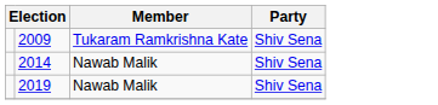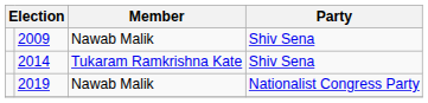2009 | Member: Tukaram Ramkrishna Kate -> Nawab Malik
2014 | Member: Nawab Malik -> Tukaram Ramkrishna Kate
2019 | Party: Shiv Sena -> Nationalist Congress Party
